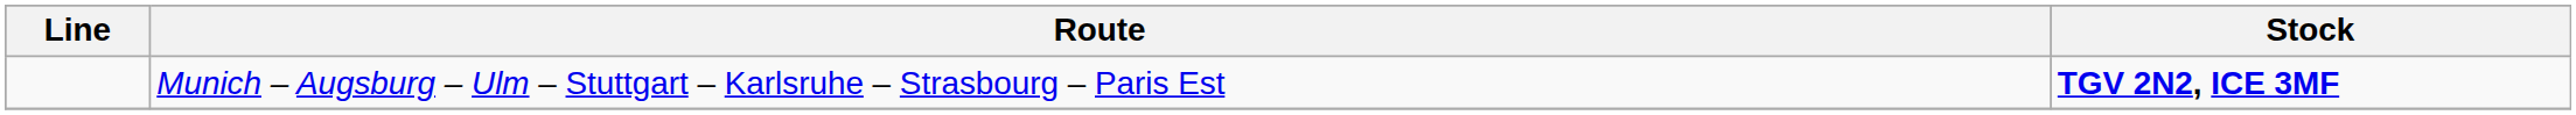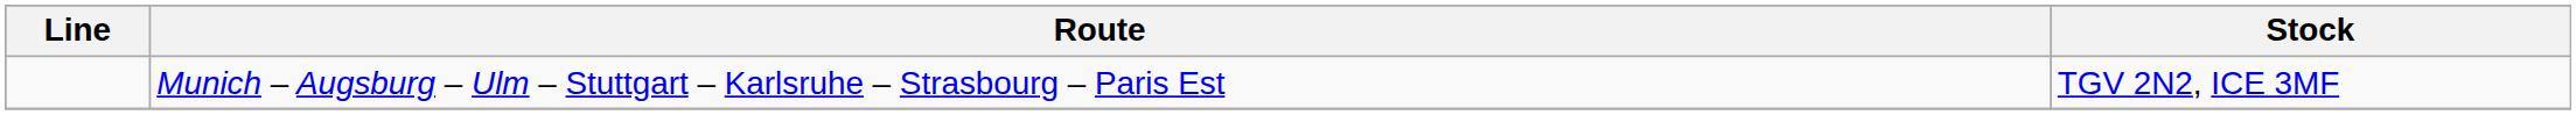row 2 | Stock: bold -> normal
